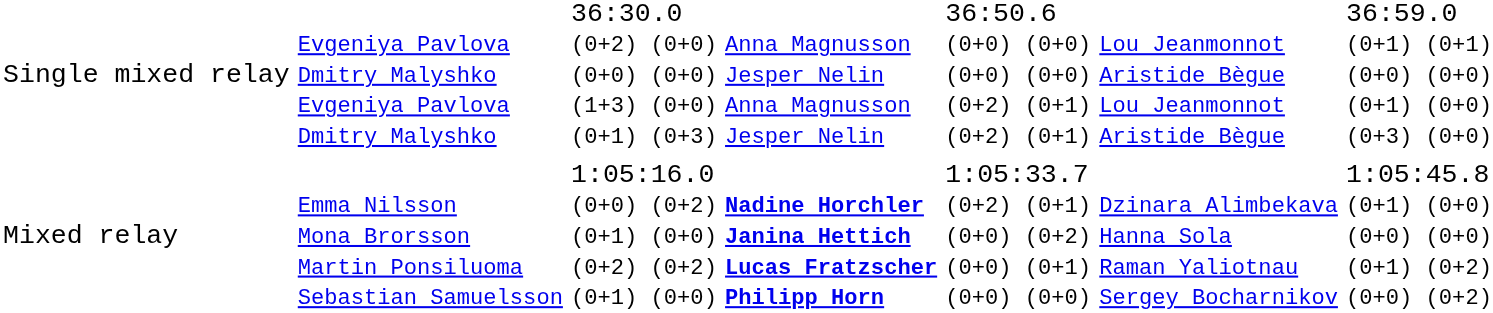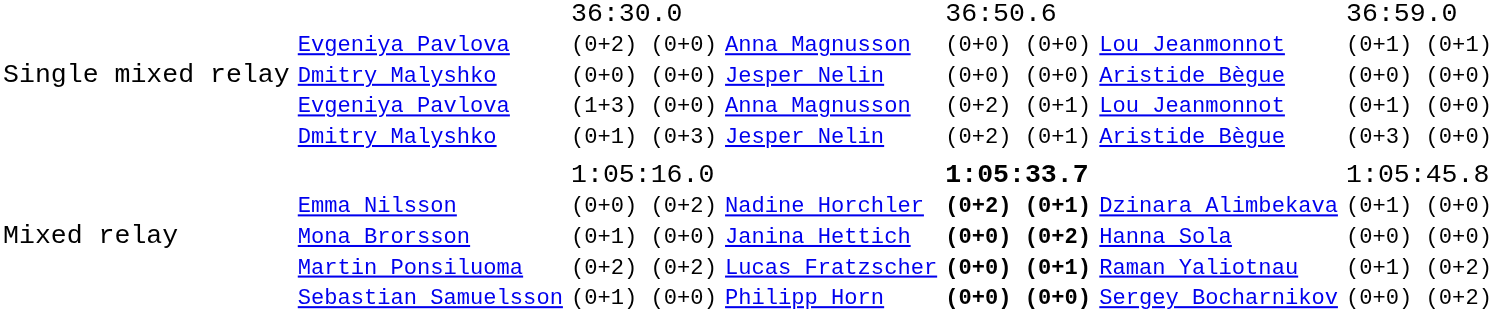Mixed relay | column 4: bold -> normal
Mixed relay | column 5: normal -> bold
